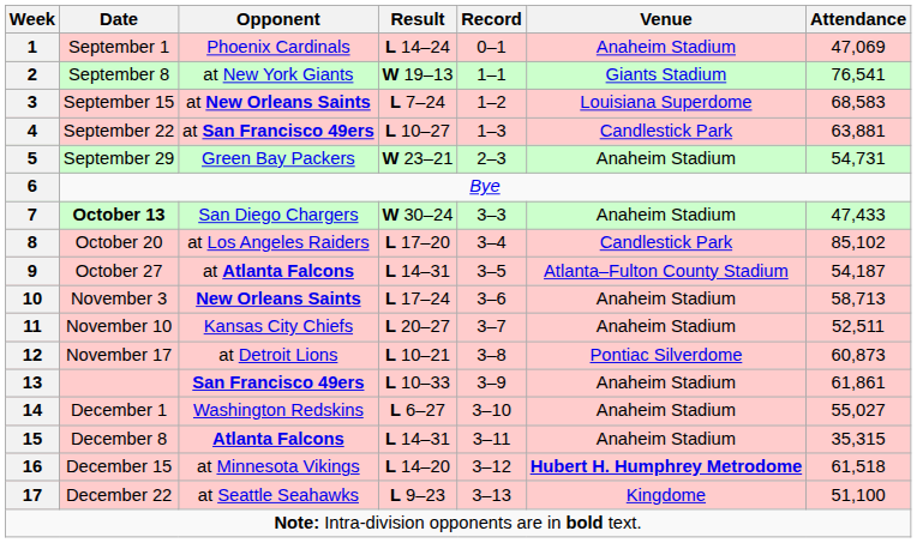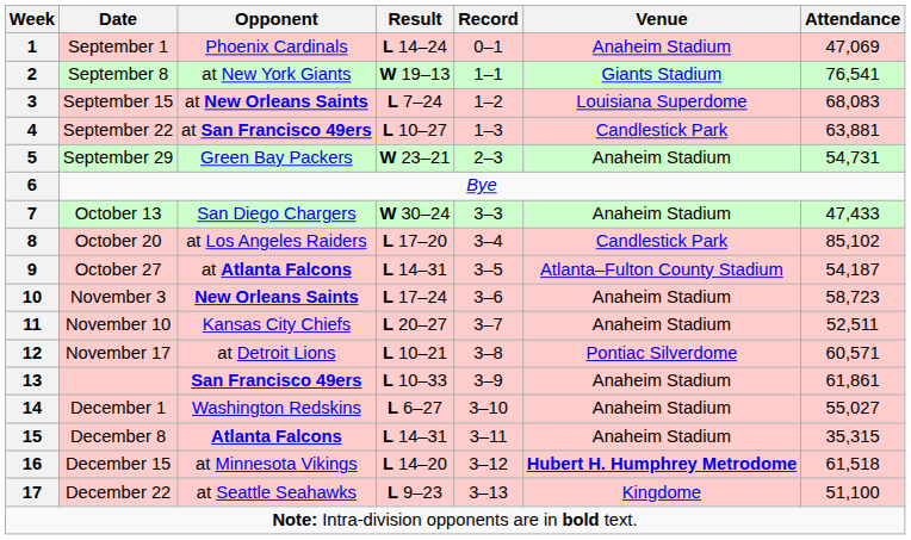3 | Attendance: 68,583 -> 68,083
7 | Date: bold -> normal
10 | Attendance: 58,713 -> 58,723
12 | Attendance: 60,873 -> 60,571
